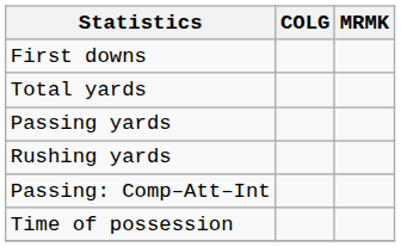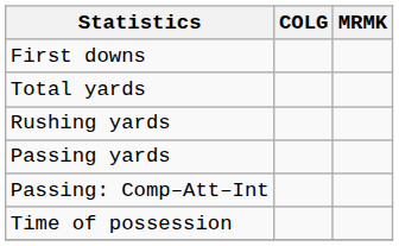rows swapped: Rushing yards <-> Passing yards
